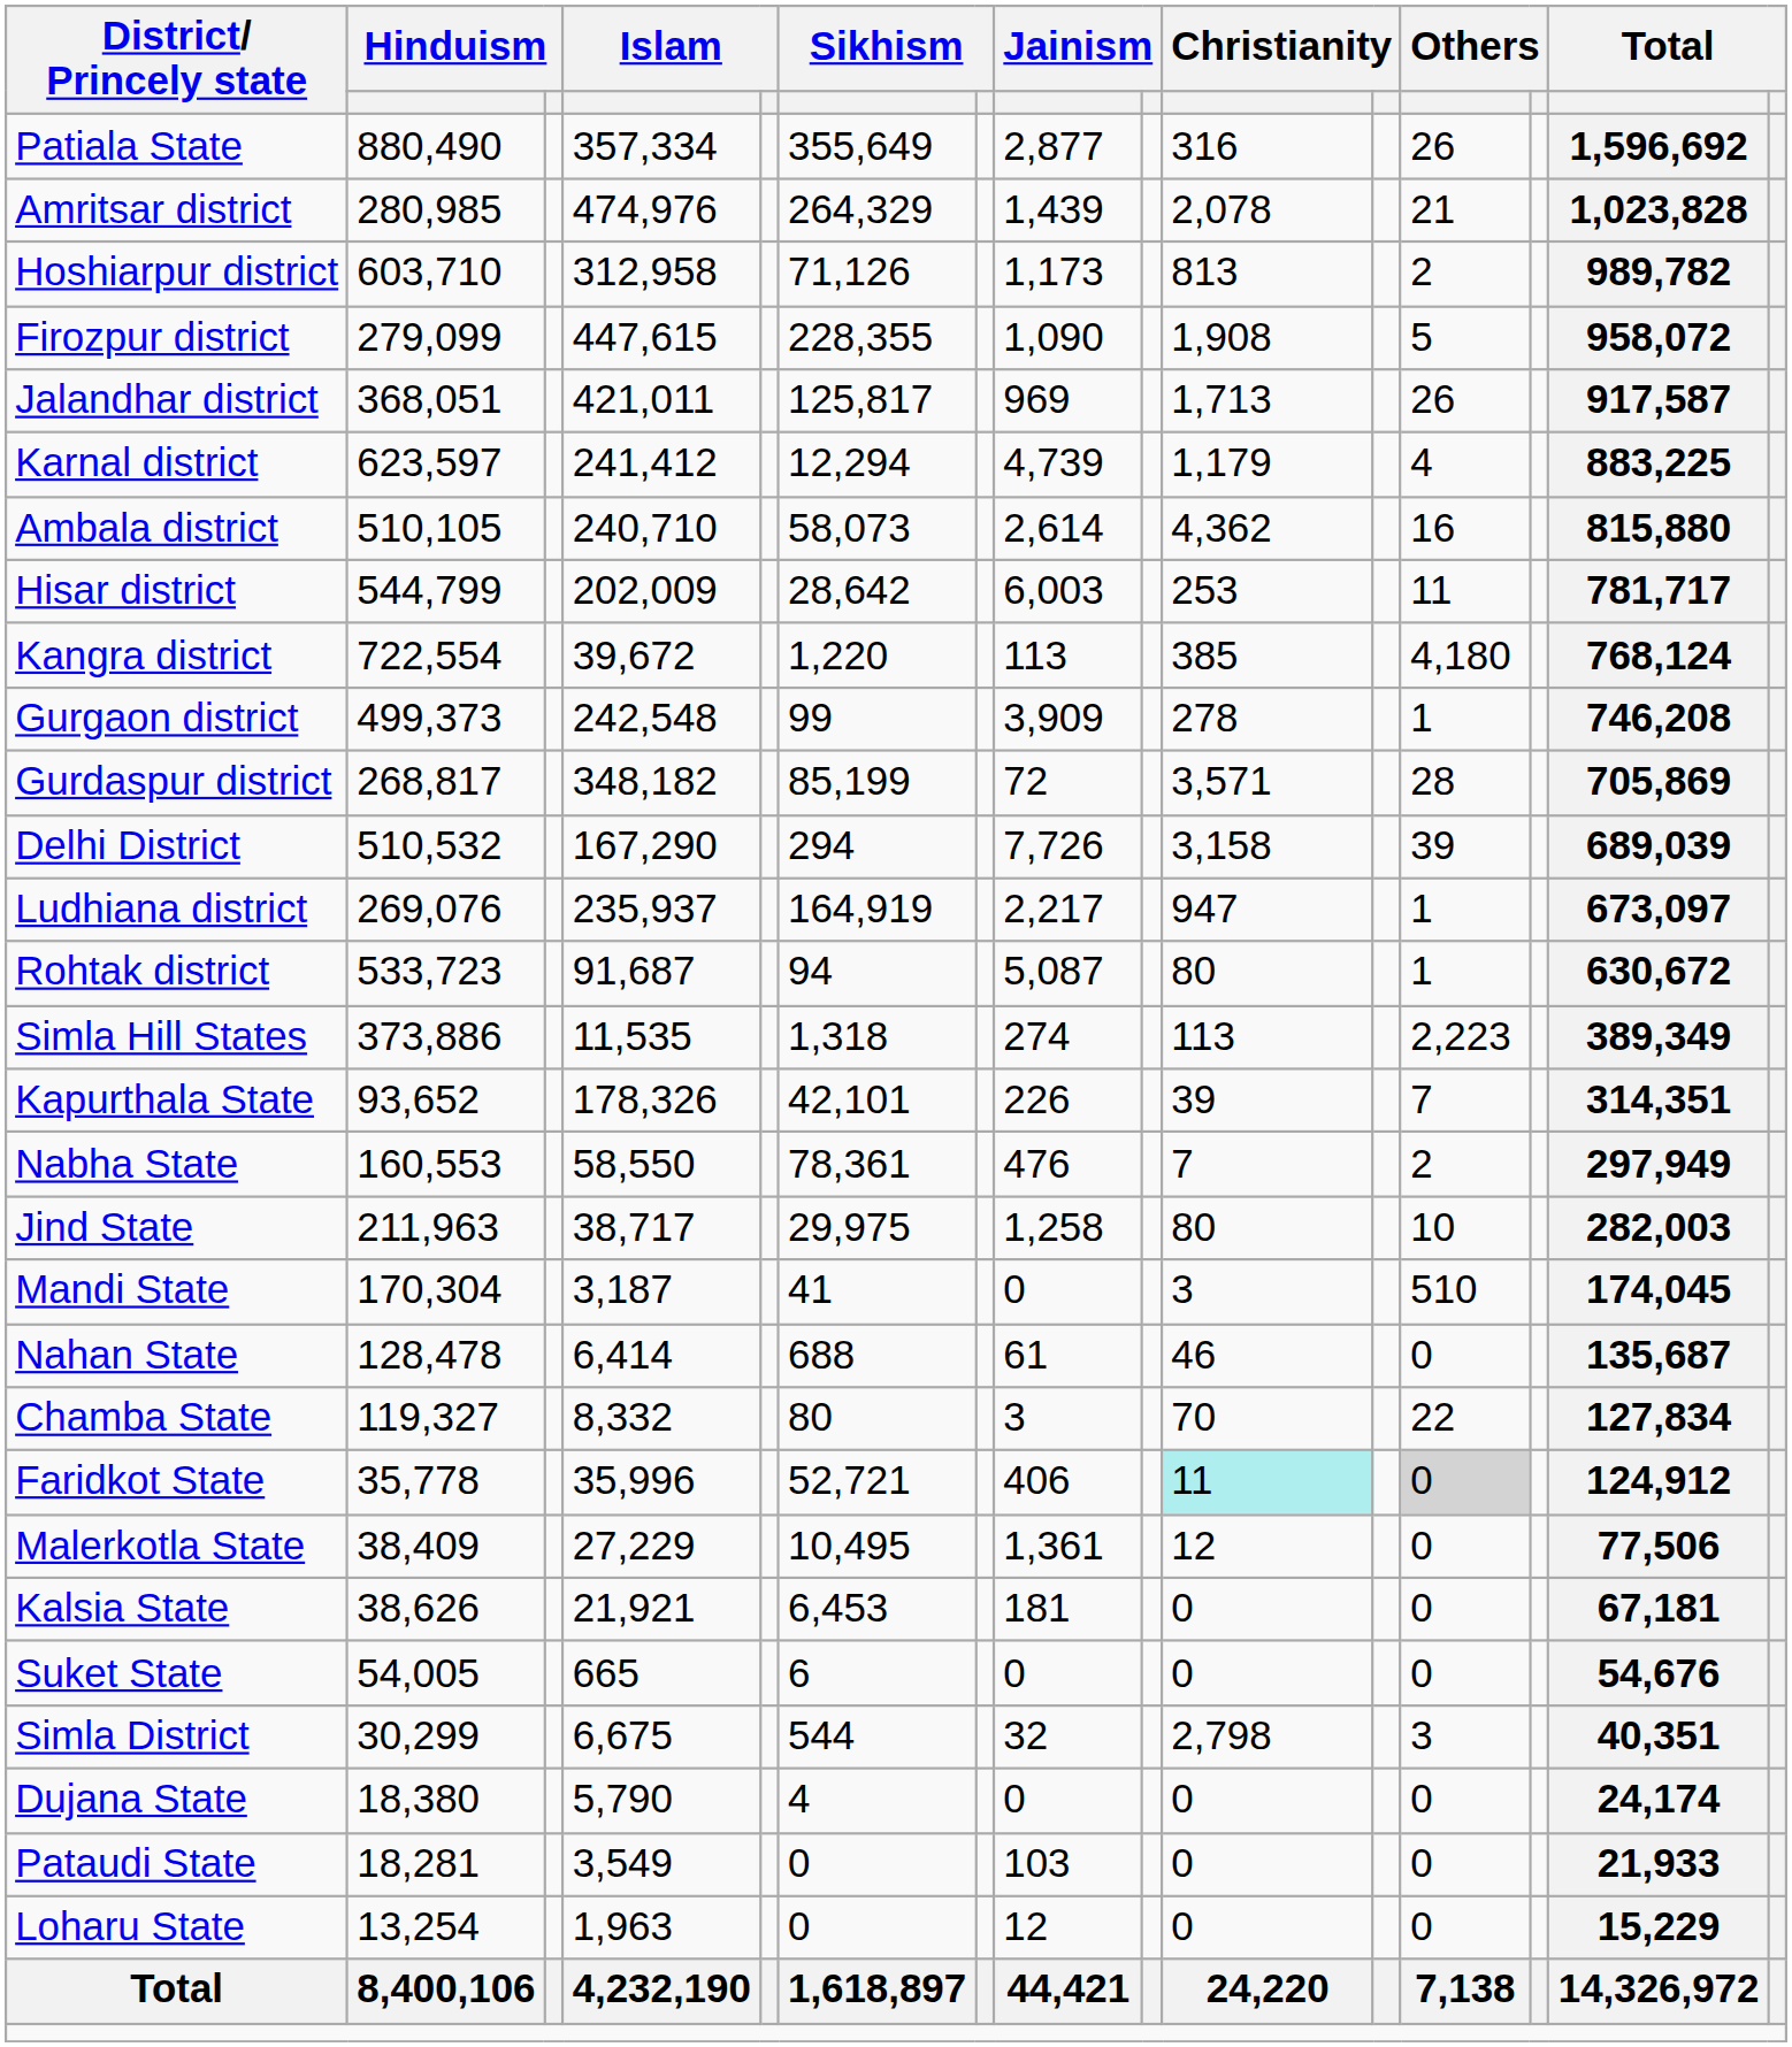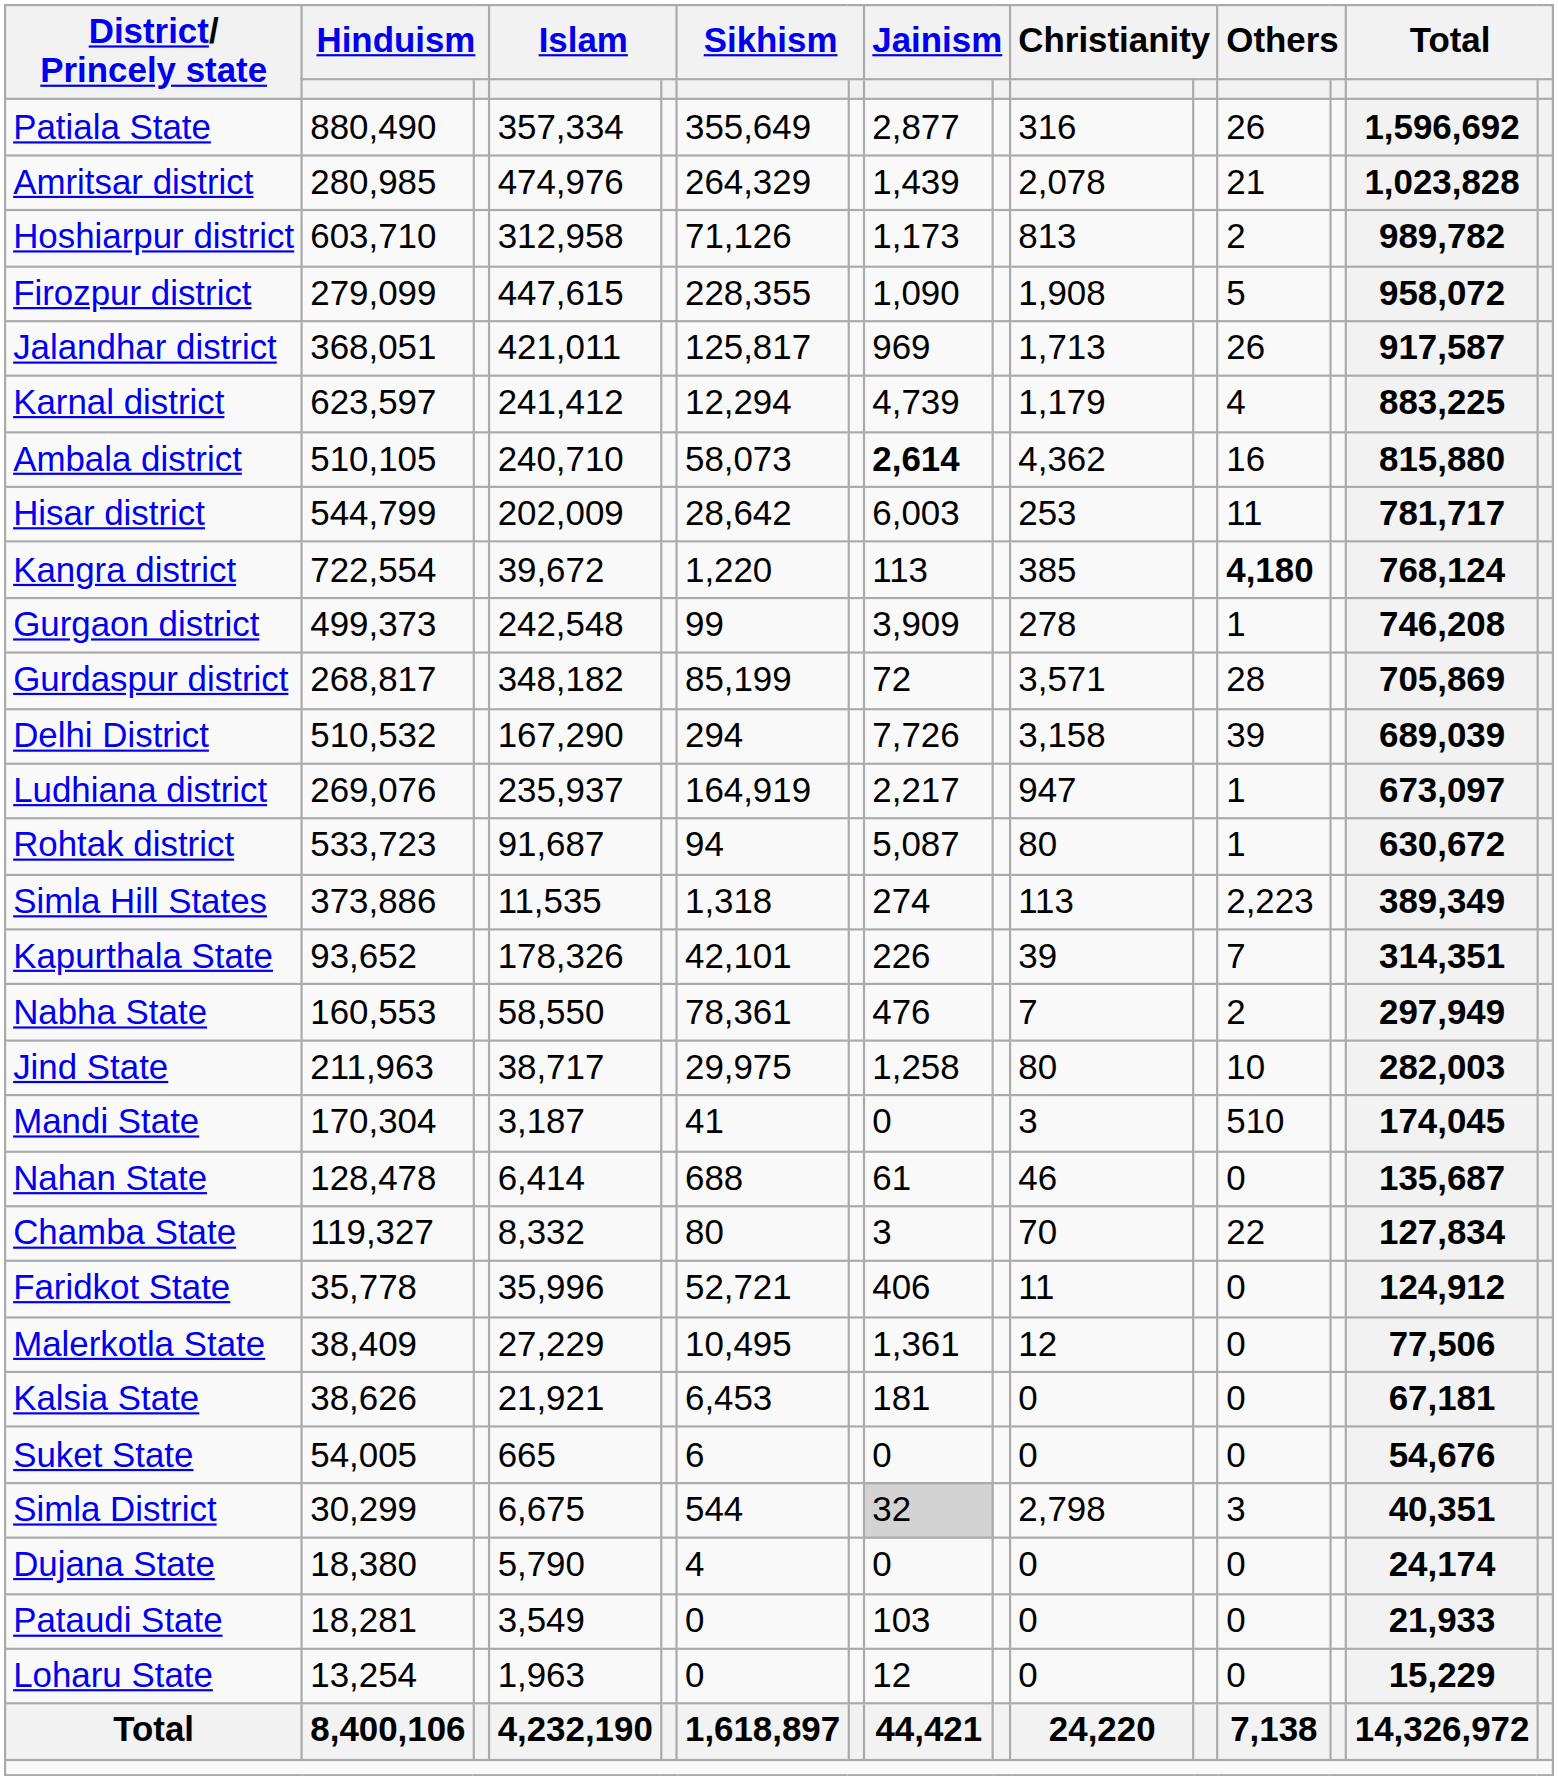Ambala district | column 8: normal -> bold
Kangra district | column 12: normal -> bold
Faridkot State | column 10: paleturquoise background -> no background
Faridkot State | column 12: lightgrey background -> no background
Simla District | column 8: no background -> lightgrey background
